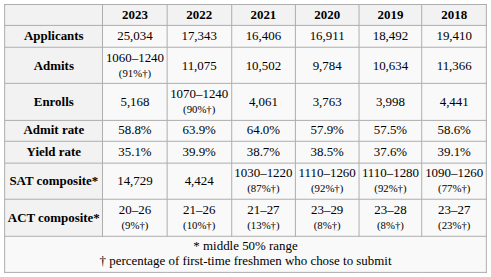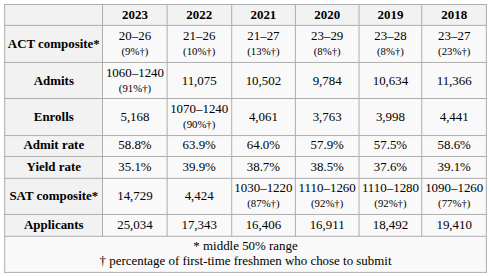rows swapped: Applicants <-> ACT composite*
